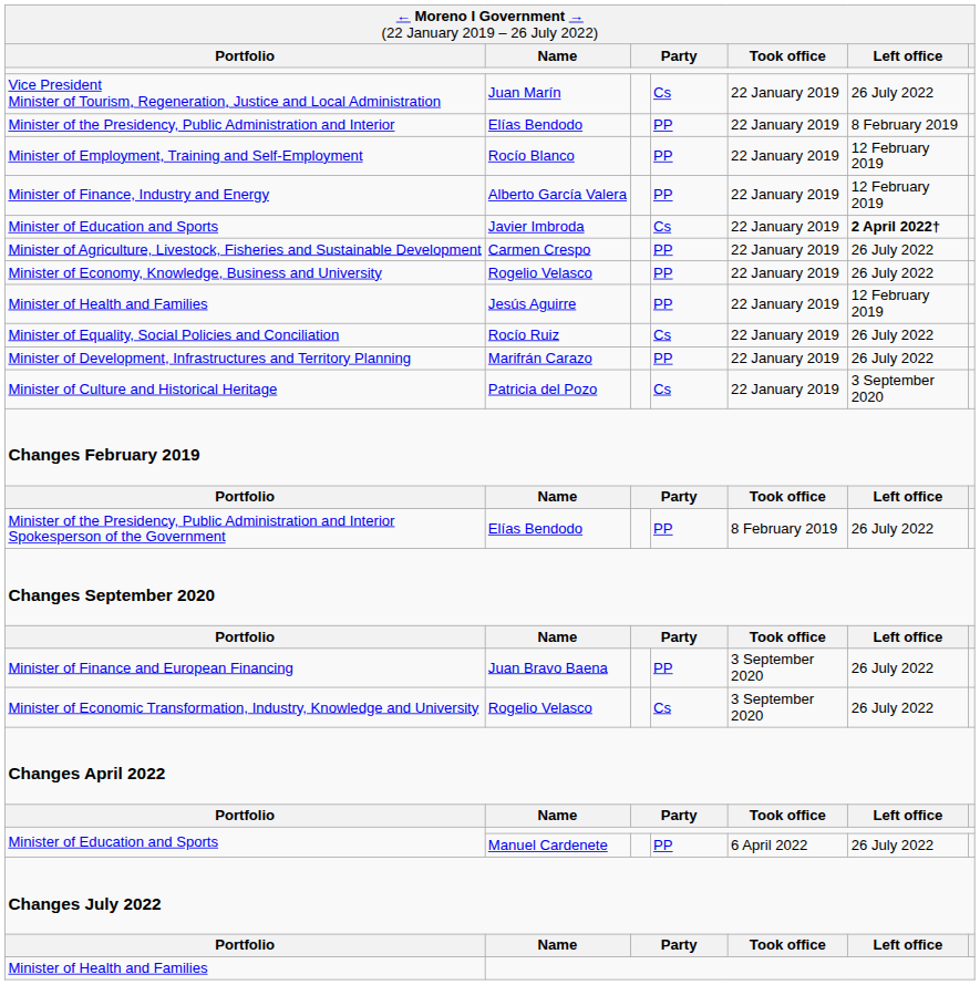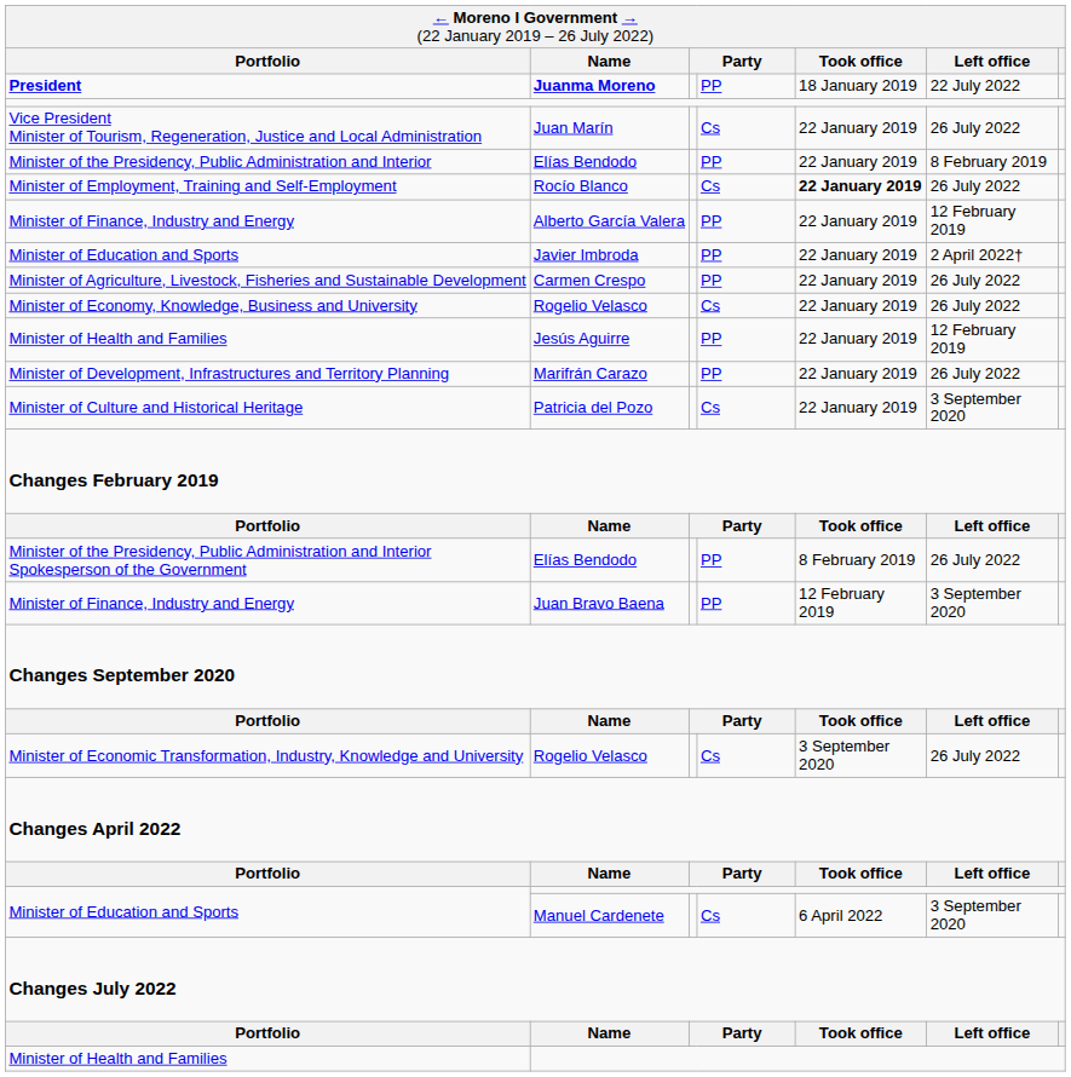+ row: President | Juanma Moreno | PP | 18 January 2019 | 22 July 2022
Minister of Employment, Training and Self-Employment | column 4: PP -> Cs
Minister of Employment, Training and Self-Employment | column 5: normal -> bold
Minister of Employment, Training and Self-Employment | column 6: 12 February 2019 -> 26 July 2022
Minister of Education and Sports / Javier Imbroda | column 4: Cs -> PP
Minister of Education and Sports / Javier Imbroda | column 6: bold -> normal
Minister of Economy, Knowledge, Business and University | column 4: PP -> Cs
- row: Minister of Equality, Social Policies and Conciliation | Rocío Ruiz | Cs | 22 January 2019 | 26 July 2022
+ row: Minister of Finance, Industry and Energy | Juan Bravo Baena | PP | 12 February 2019 | 3 September 2020
- row: Minister of Finance and European Financing | Juan Bravo Baena | PP | 3 September 2020 | 26 July 2022
Minister of Education and Sports / Manuel Cardenete | column 4: PP -> Cs
Minister of Education and Sports / Manuel Cardenete | column 6: 26 July 2022 -> 3 September 2020
